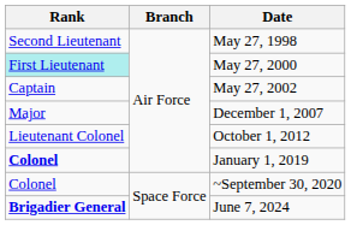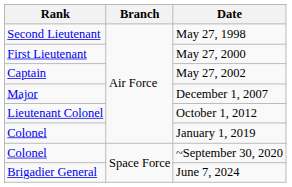May 27, 2000 | Rank: paleturquoise background -> no background
January 1, 2019 | Rank: bold -> normal
June 7, 2024 | Rank: bold -> normal
